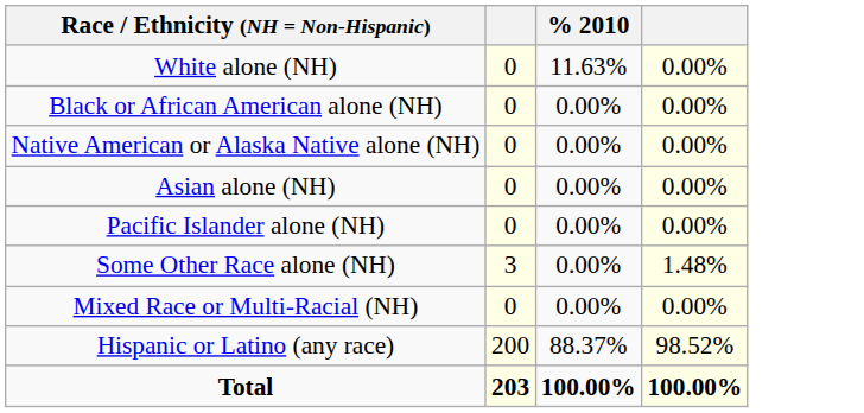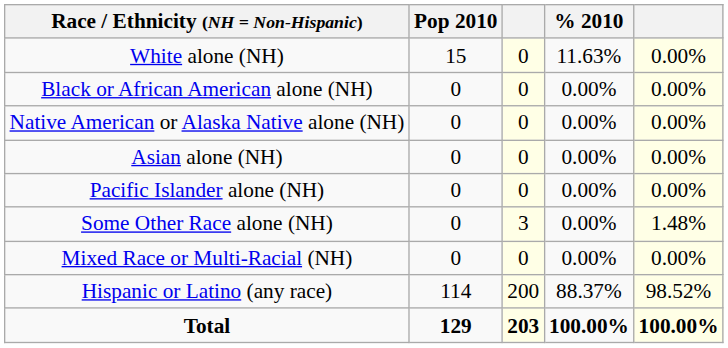+ column: Pop 2010 | 15 | 0 | 0 | 0 | 0 | 0 | 0 | 114 | 129
